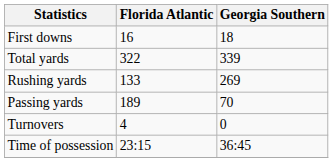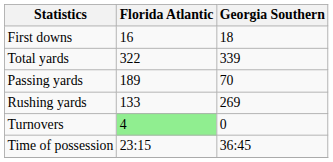rows swapped: Rushing yards <-> Passing yards
Turnovers | Florida Atlantic: no background -> lightgreen background
